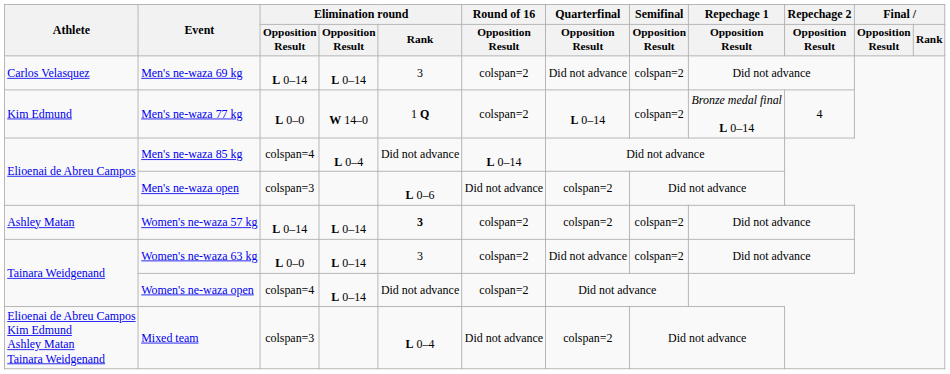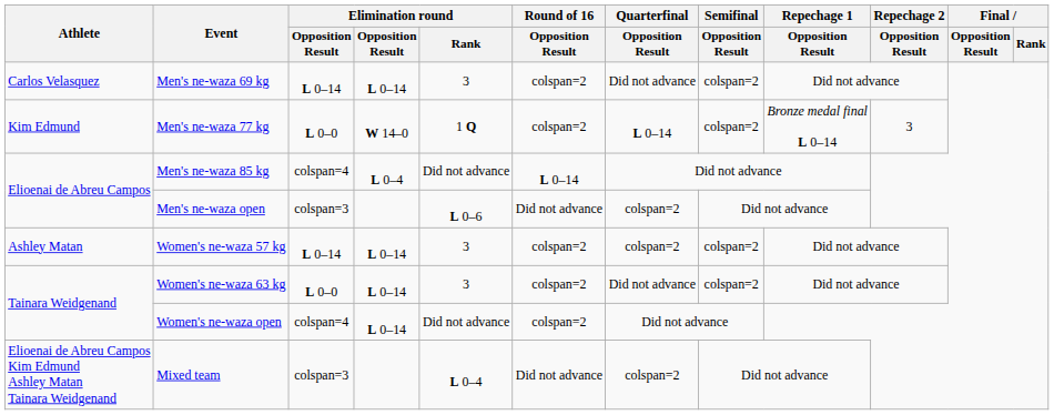Men's ne-waza 77 kg | Repechage 2 / Opposition Result: 4 -> 3
Women's ne-waza 57 kg | Elimination round / Rank: bold -> normal
